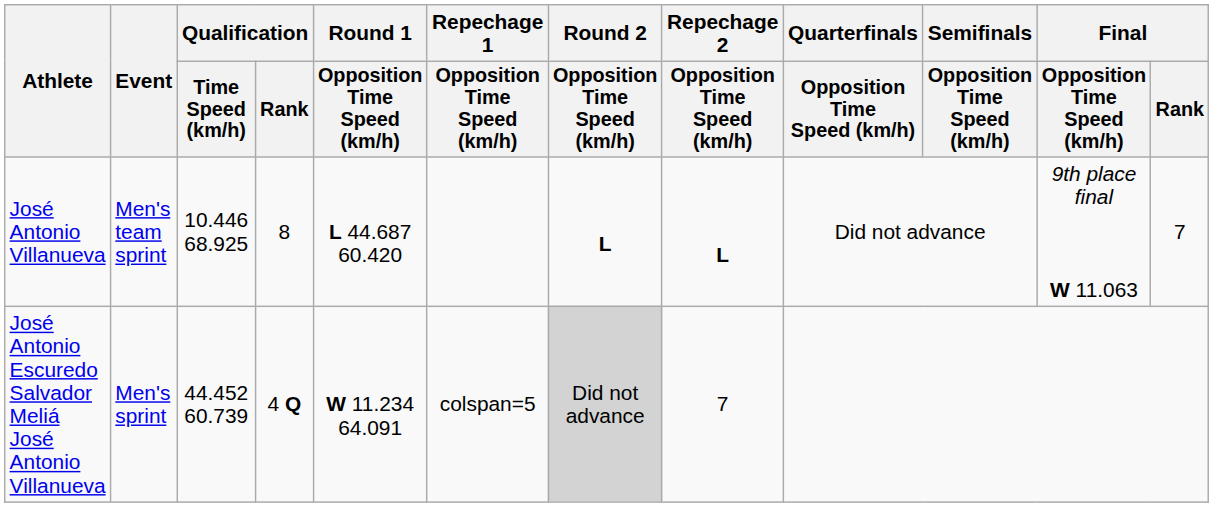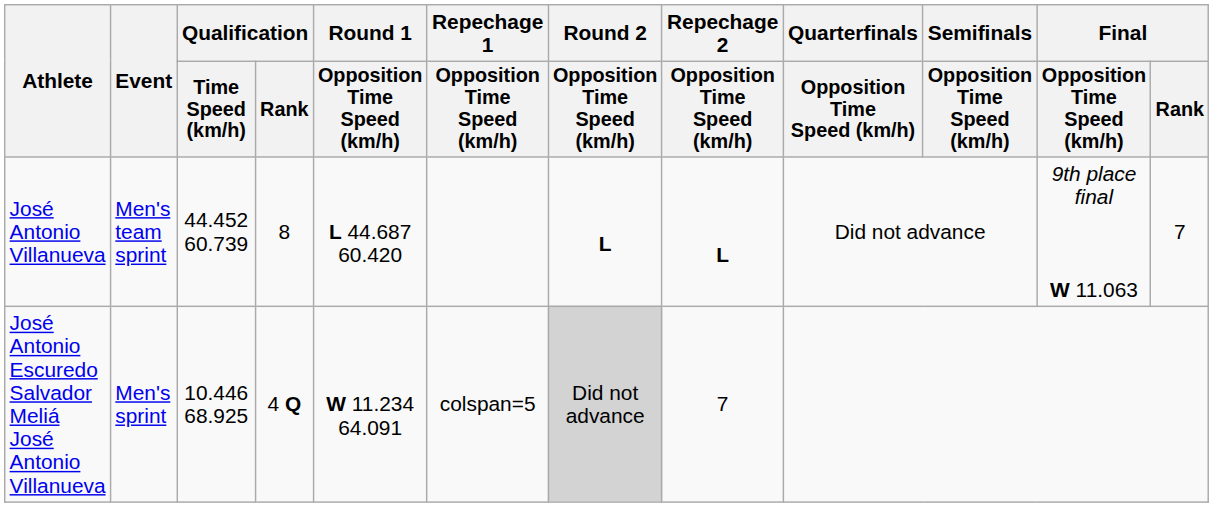José Antonio Villanueva | Qualification / Time Speed (km/h): 10.446 68.925 -> 44.452 60.739
José Antonio Escuredo Salvador Meliá José Antonio Villanueva | Qualification / Time Speed (km/h): 44.452 60.739 -> 10.446 68.925
